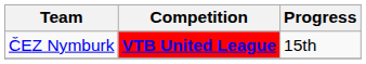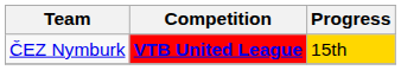ČEZ Nymburk | Progress: no background -> gold background
